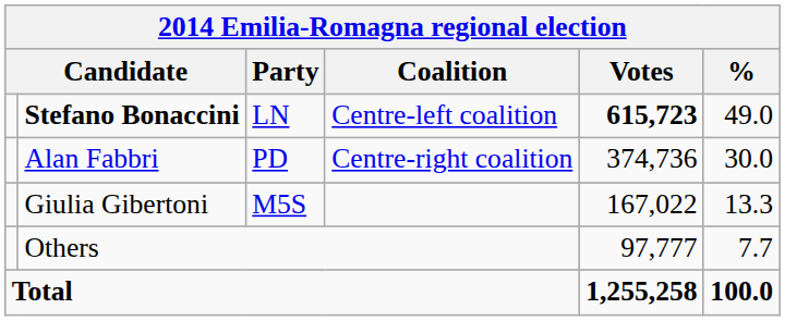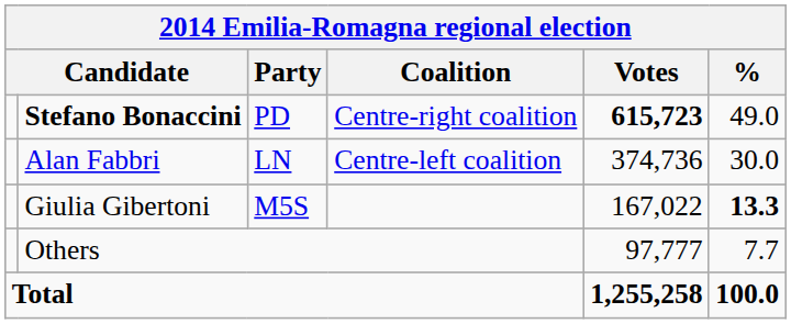Stefano Bonaccini | Party: LN -> PD
Stefano Bonaccini | Coalition: Centre-left coalition -> Centre-right coalition
Alan Fabbri | Party: PD -> LN
Alan Fabbri | Coalition: Centre-right coalition -> Centre-left coalition
Giulia Gibertoni | %: normal -> bold
